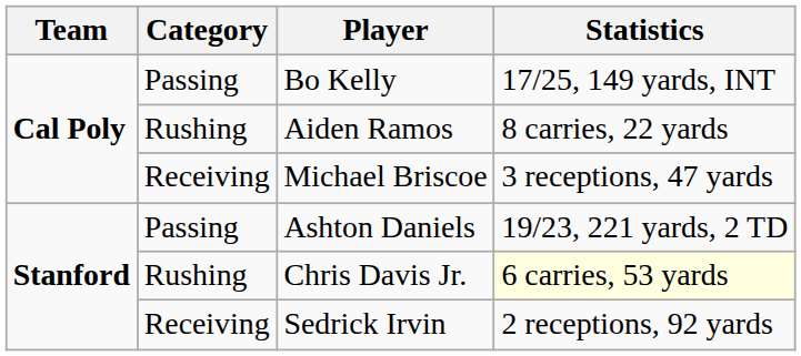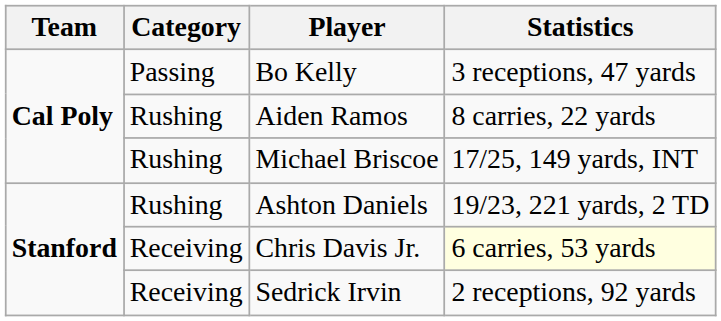Bo Kelly | Statistics: 17/25, 149 yards, INT -> 3 receptions, 47 yards
Michael Briscoe | Category: Receiving -> Rushing
Michael Briscoe | Statistics: 3 receptions, 47 yards -> 17/25, 149 yards, INT
Ashton Daniels | Category: Passing -> Rushing
Chris Davis Jr. | Category: Rushing -> Receiving
